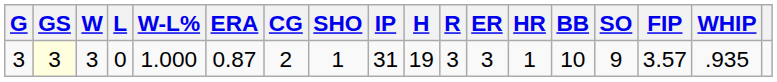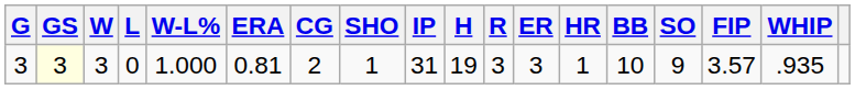row 2 | ERA: 0.87 -> 0.81
